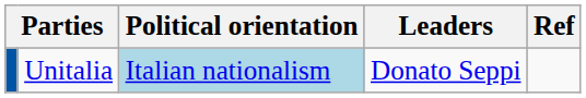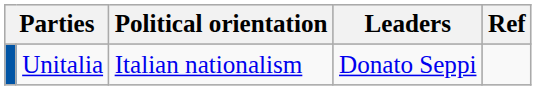Unitalia | Political orientation: lightblue background -> no background
